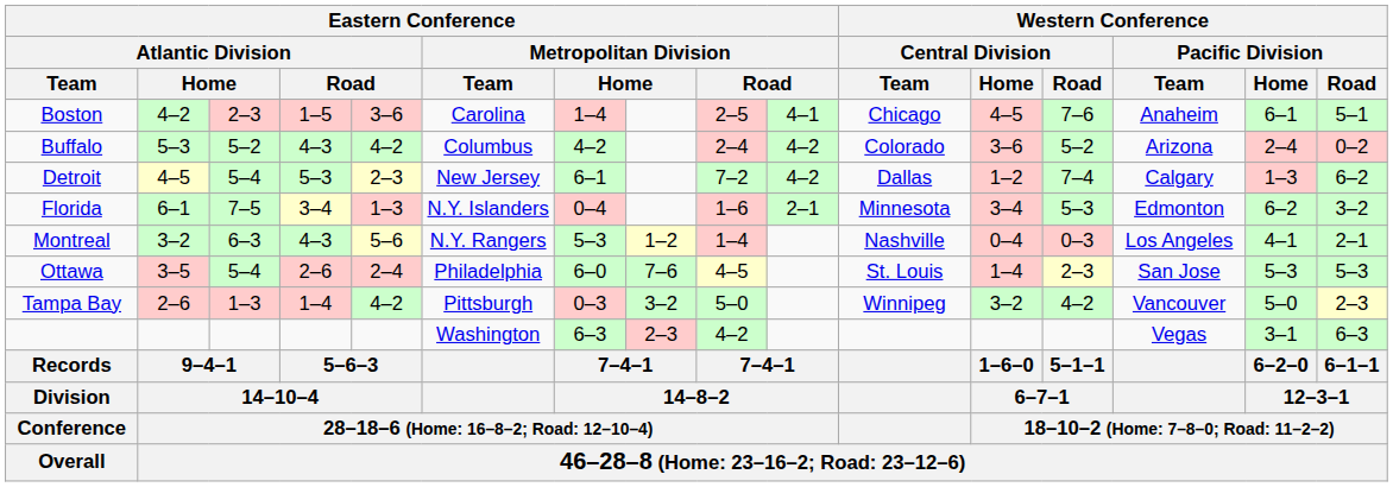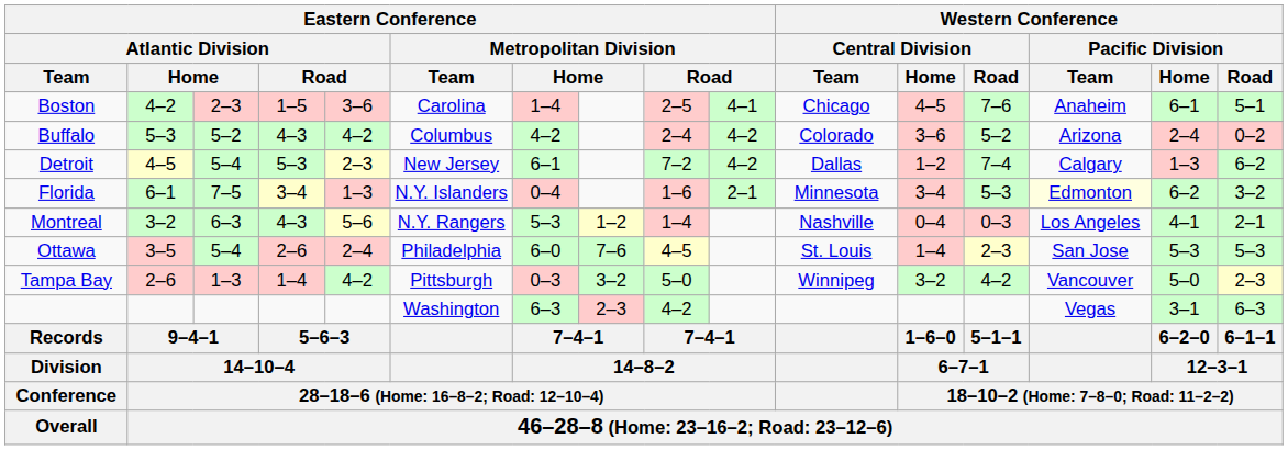Florida | Western Conference / Pacific Division / Team: no background -> lightyellow background
